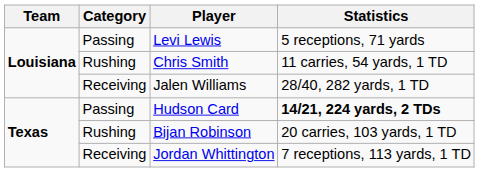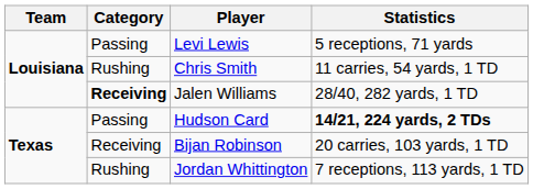Jalen Williams | Category: normal -> bold
Bijan Robinson | Category: Rushing -> Receiving
Jordan Whittington | Category: Receiving -> Rushing
